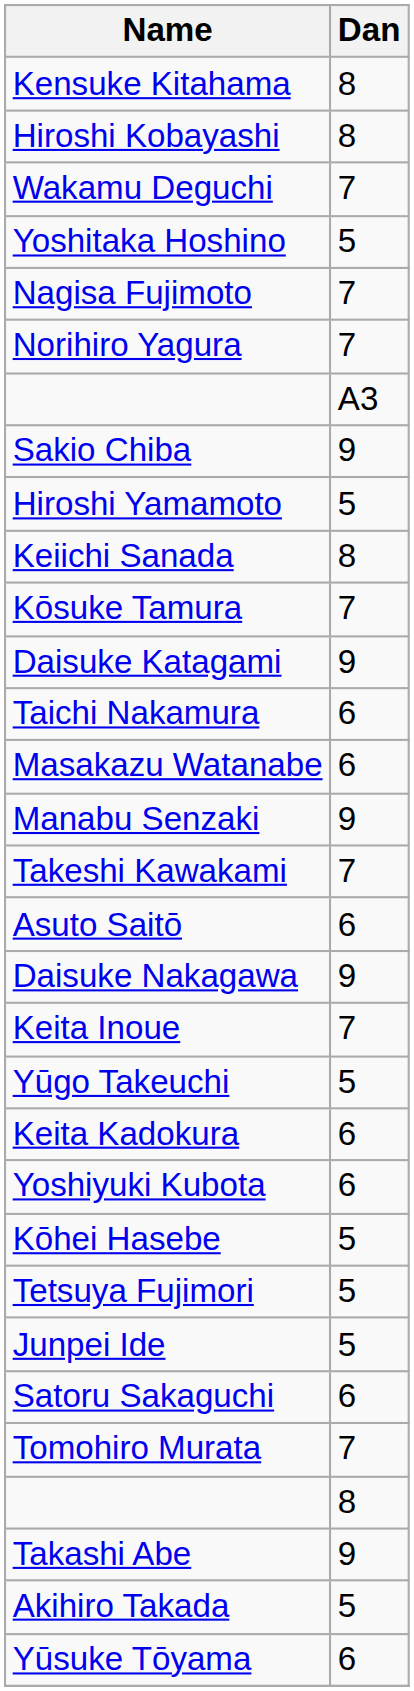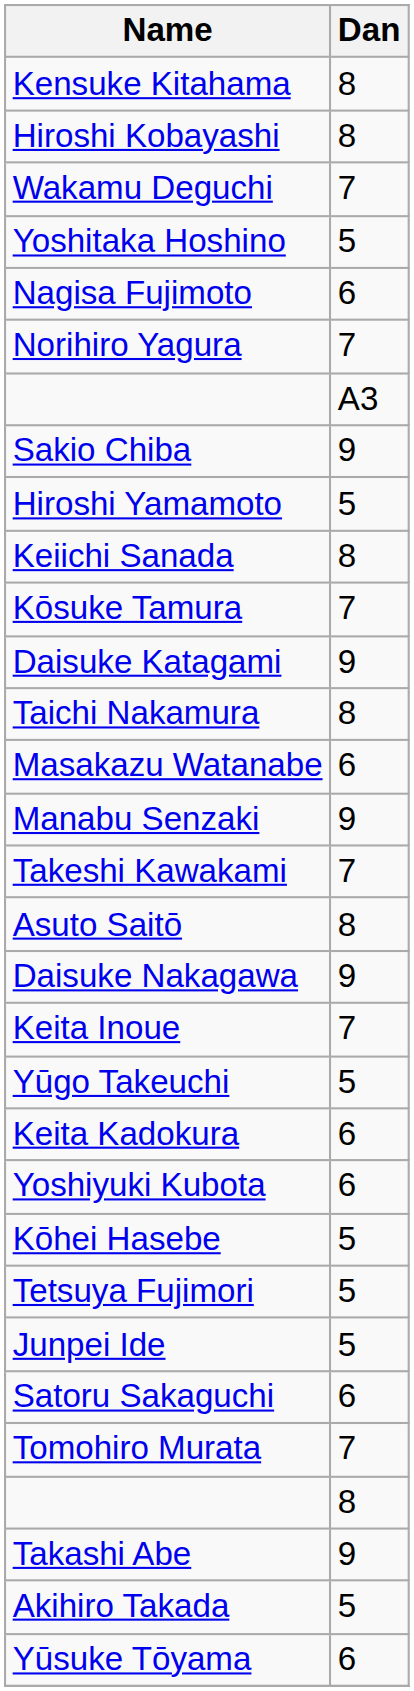row 6 | Dan: 7 -> 6
row 14 | Dan: 6 -> 8
row 18 | Dan: 6 -> 8
